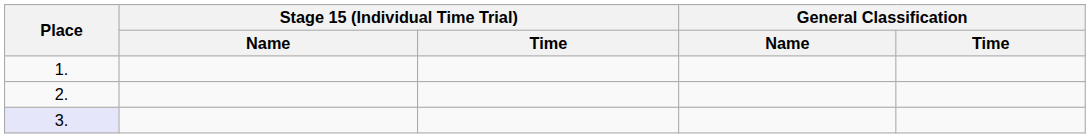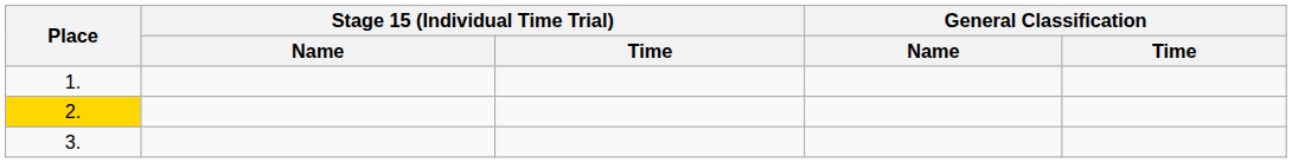2. | Place: no background -> gold background
3. | Place: lavender background -> no background
